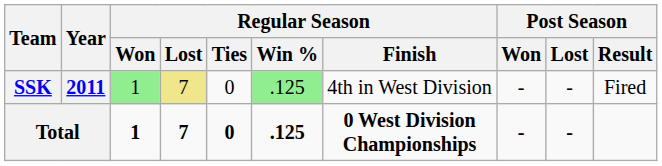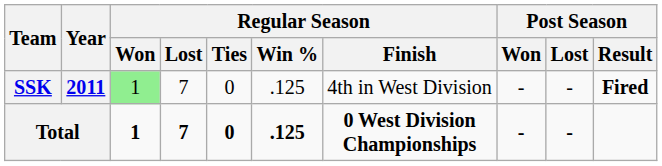SSK | Regular Season / Lost: khaki background -> no background
SSK | Regular Season / Win %: lightgreen background -> no background
SSK | Post Season / Result: normal -> bold
